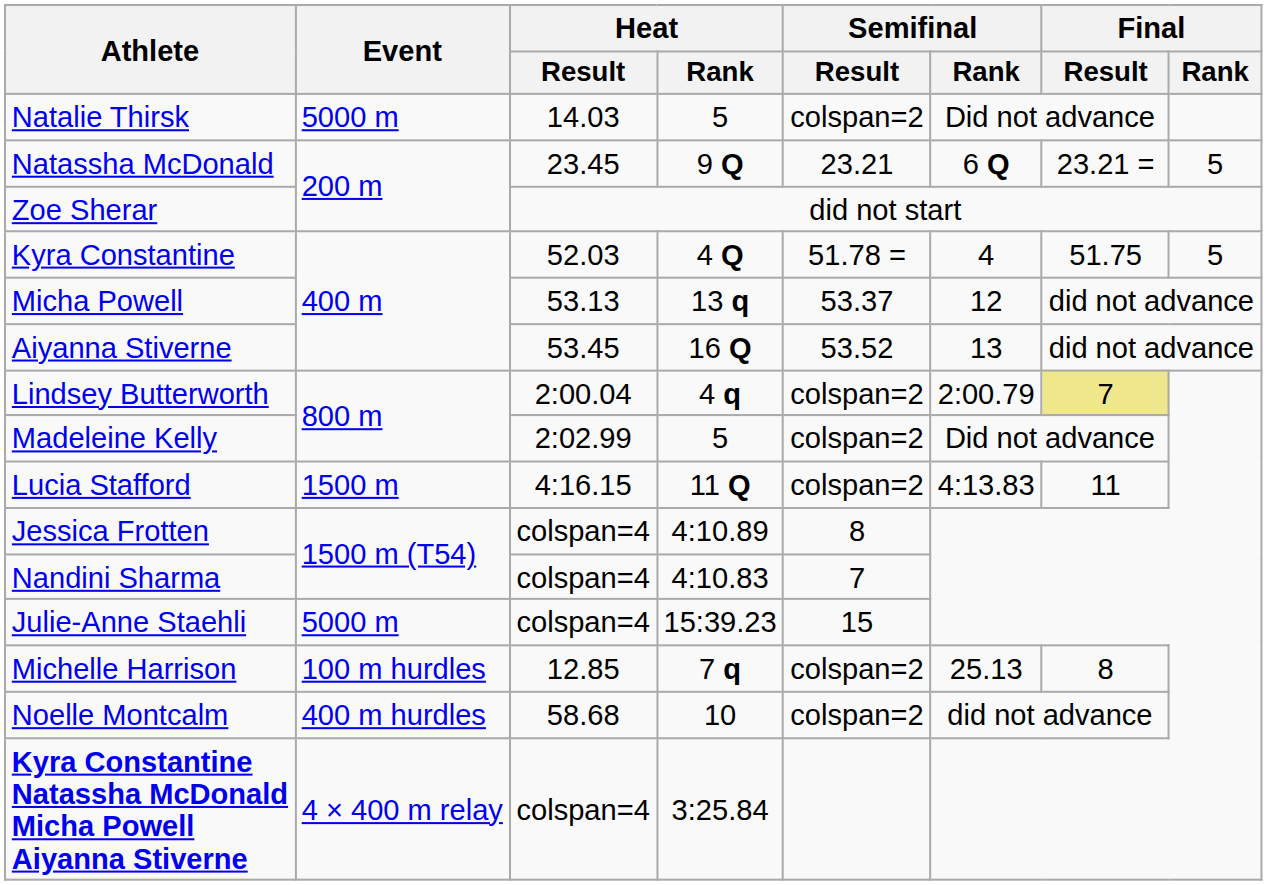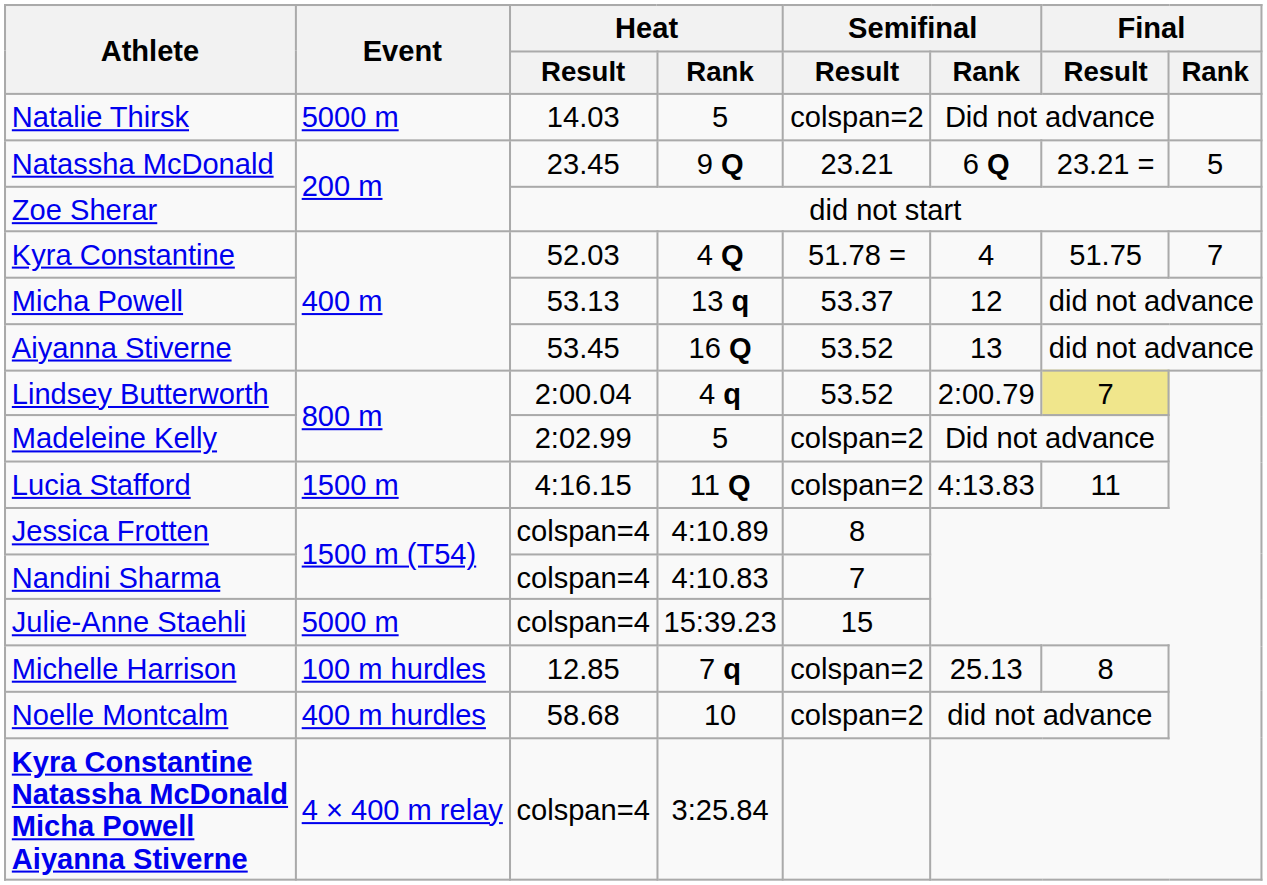Kyra Constantine | Final / Rank: 5 -> 7
Lindsey Butterworth | Semifinal / Result: colspan=2 -> 53.52
